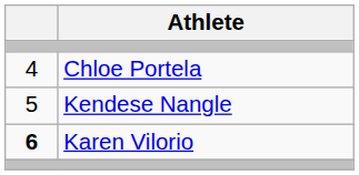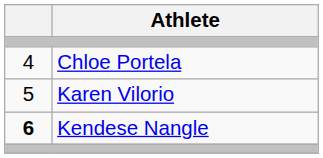row 4 | Athlete: Kendese Nangle -> Karen Vilorio
row 5 | Athlete: Karen Vilorio -> Kendese Nangle
